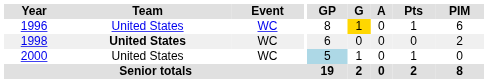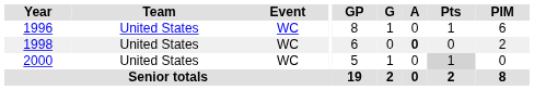1996 | G: gold background -> no background
1998 | Team: bold -> normal
1998 | A: normal -> bold
2000 | GP: lightblue background -> no background
2000 | Pts: no background -> lightgrey background
